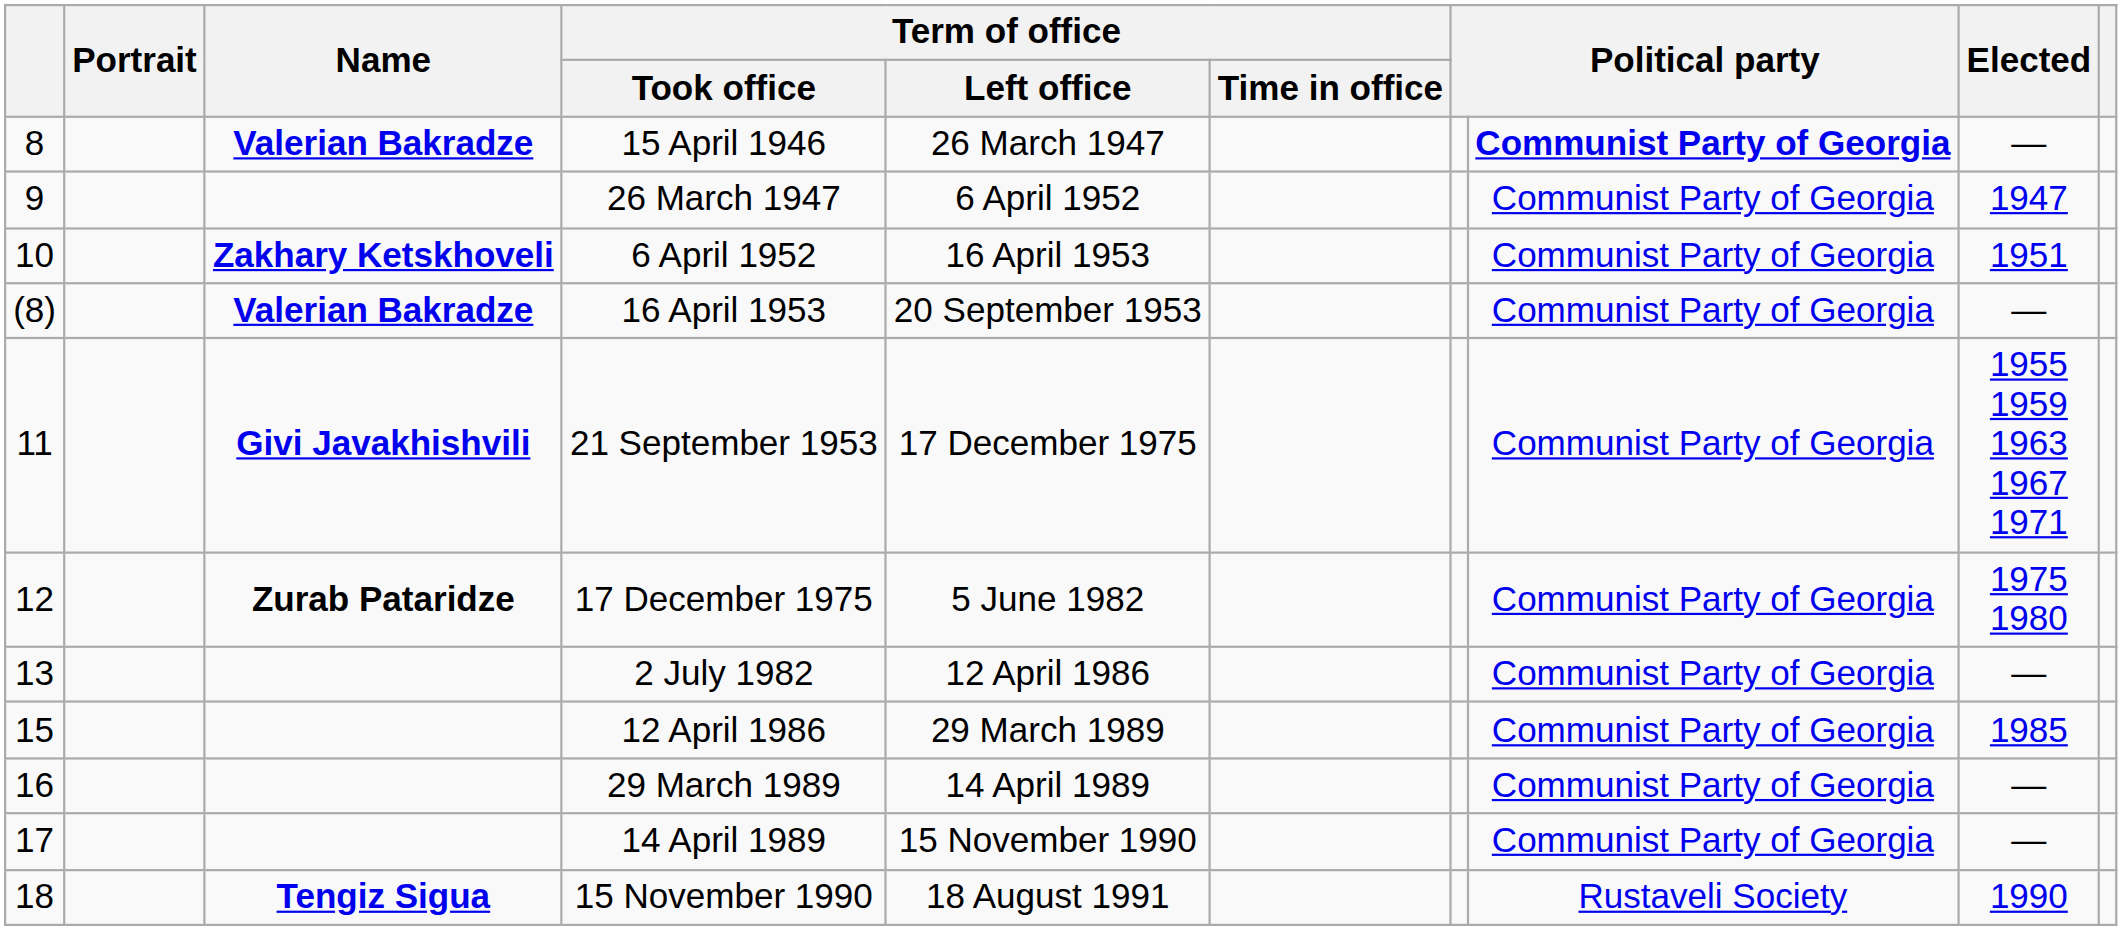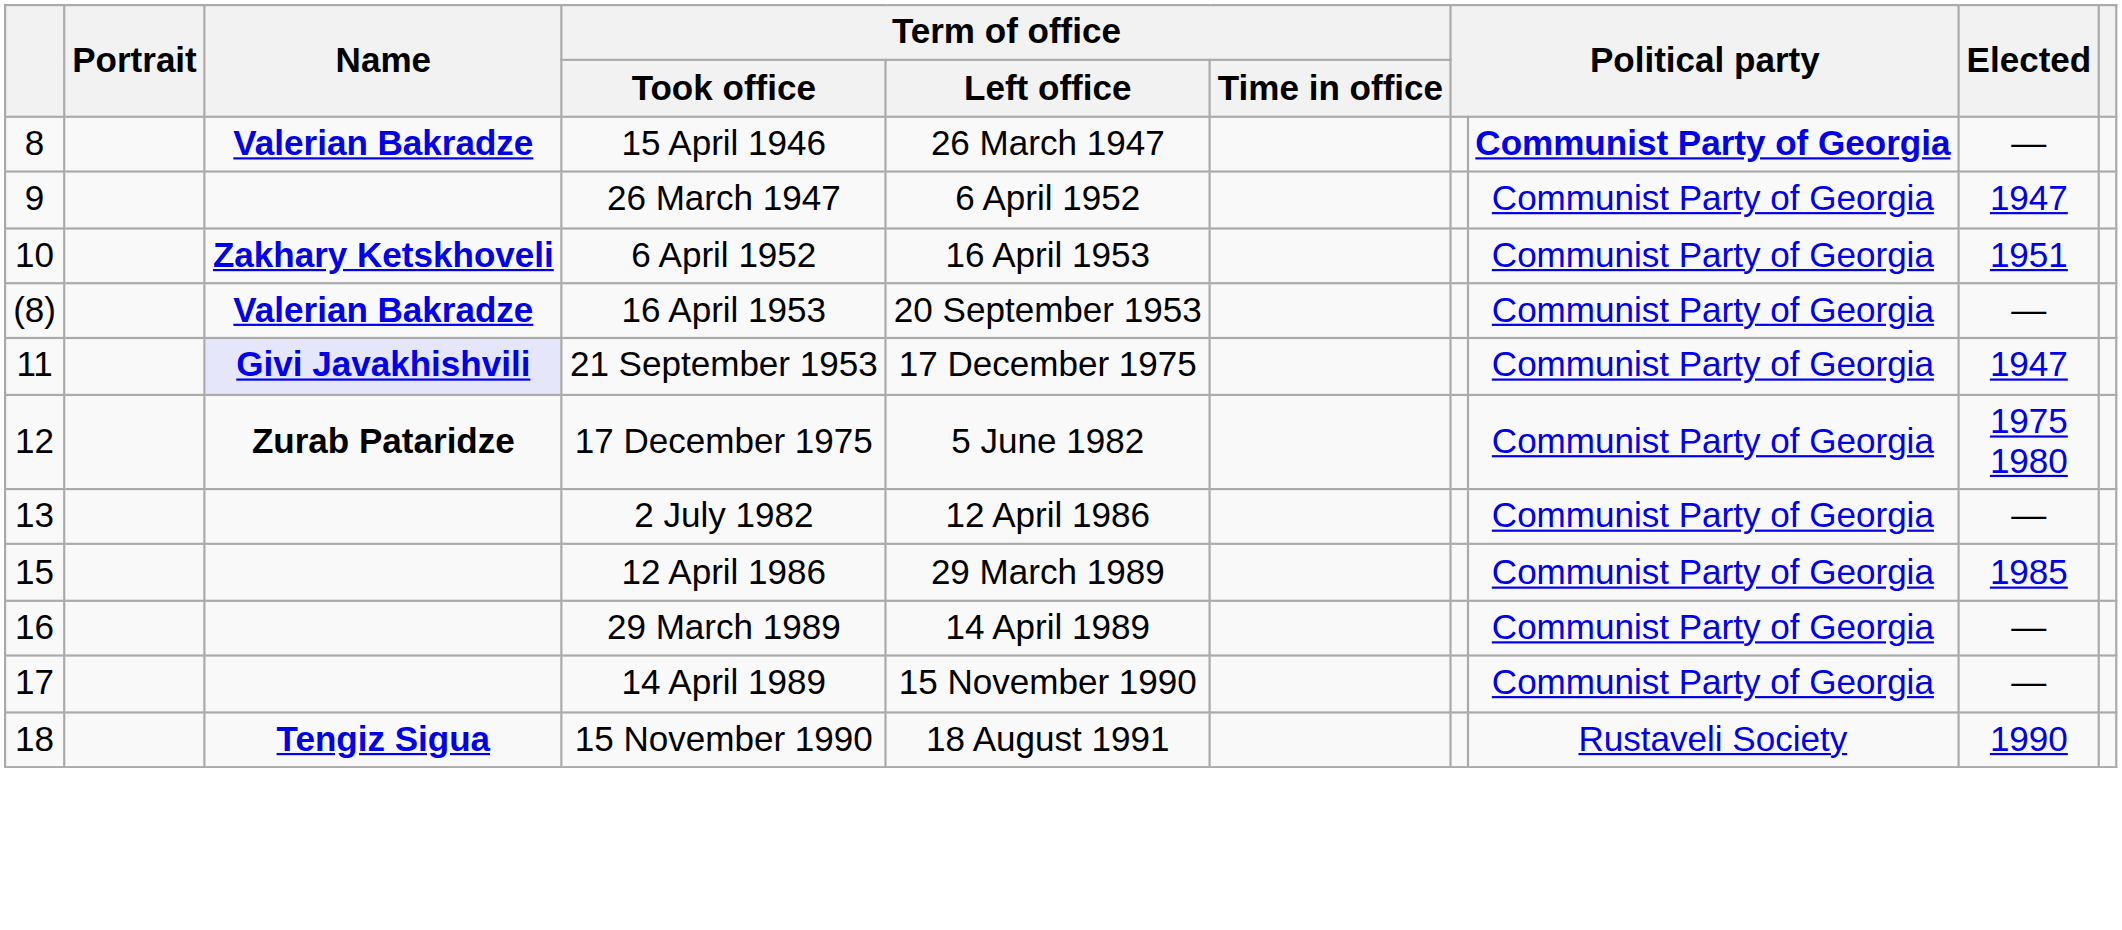21 September 1953 | Name: no background -> lavender background
21 September 1953 | Elected: 1955 1959 1963 1967 1971 -> 1947
